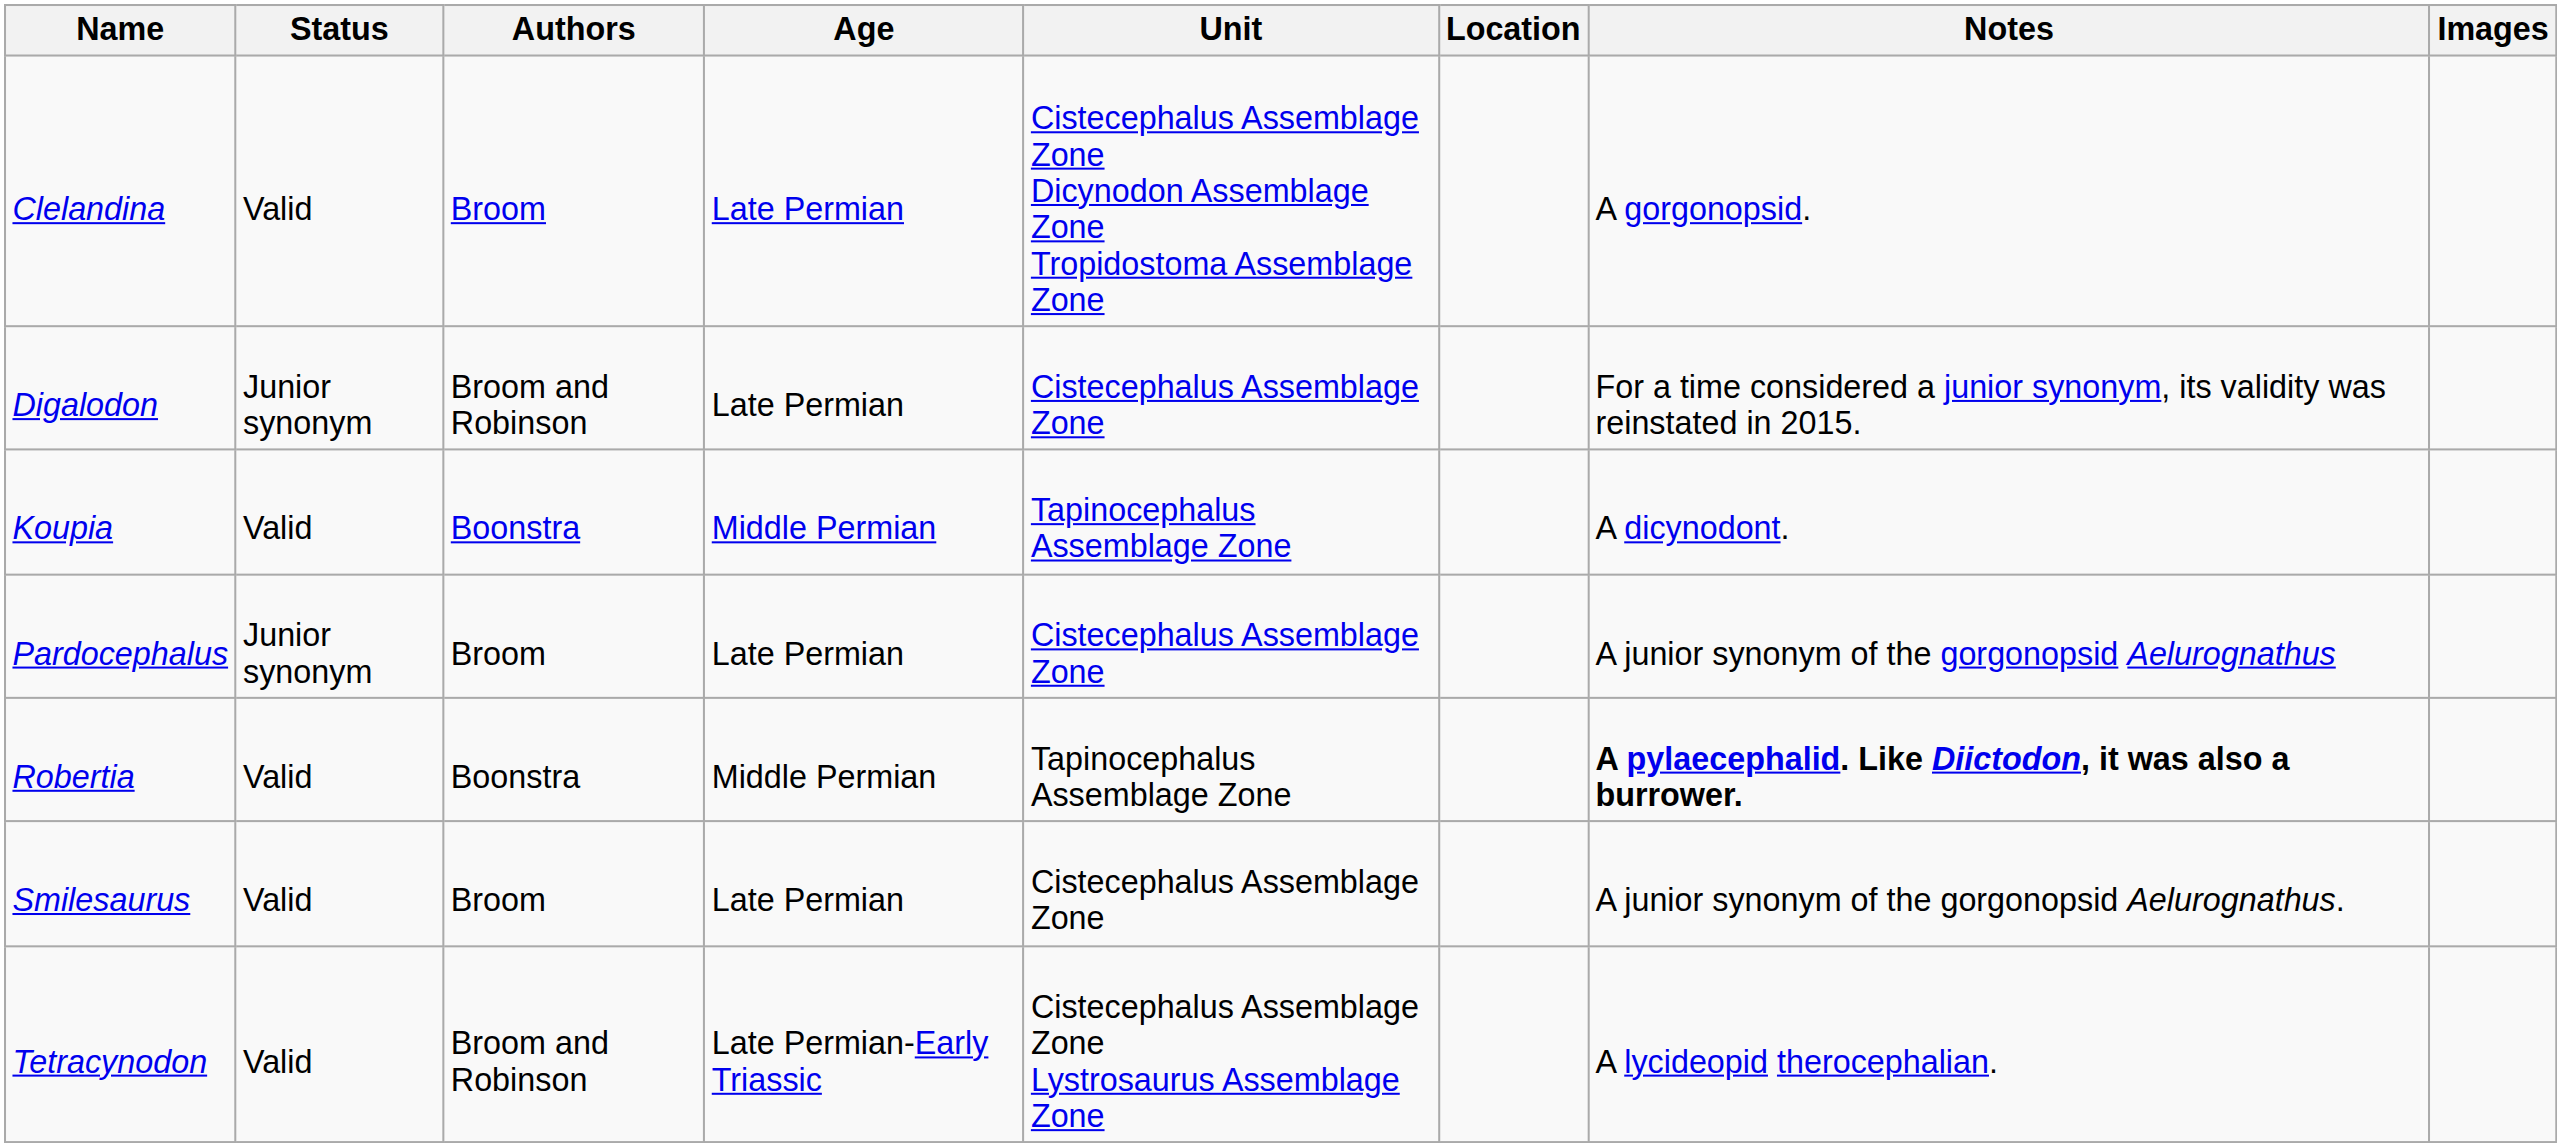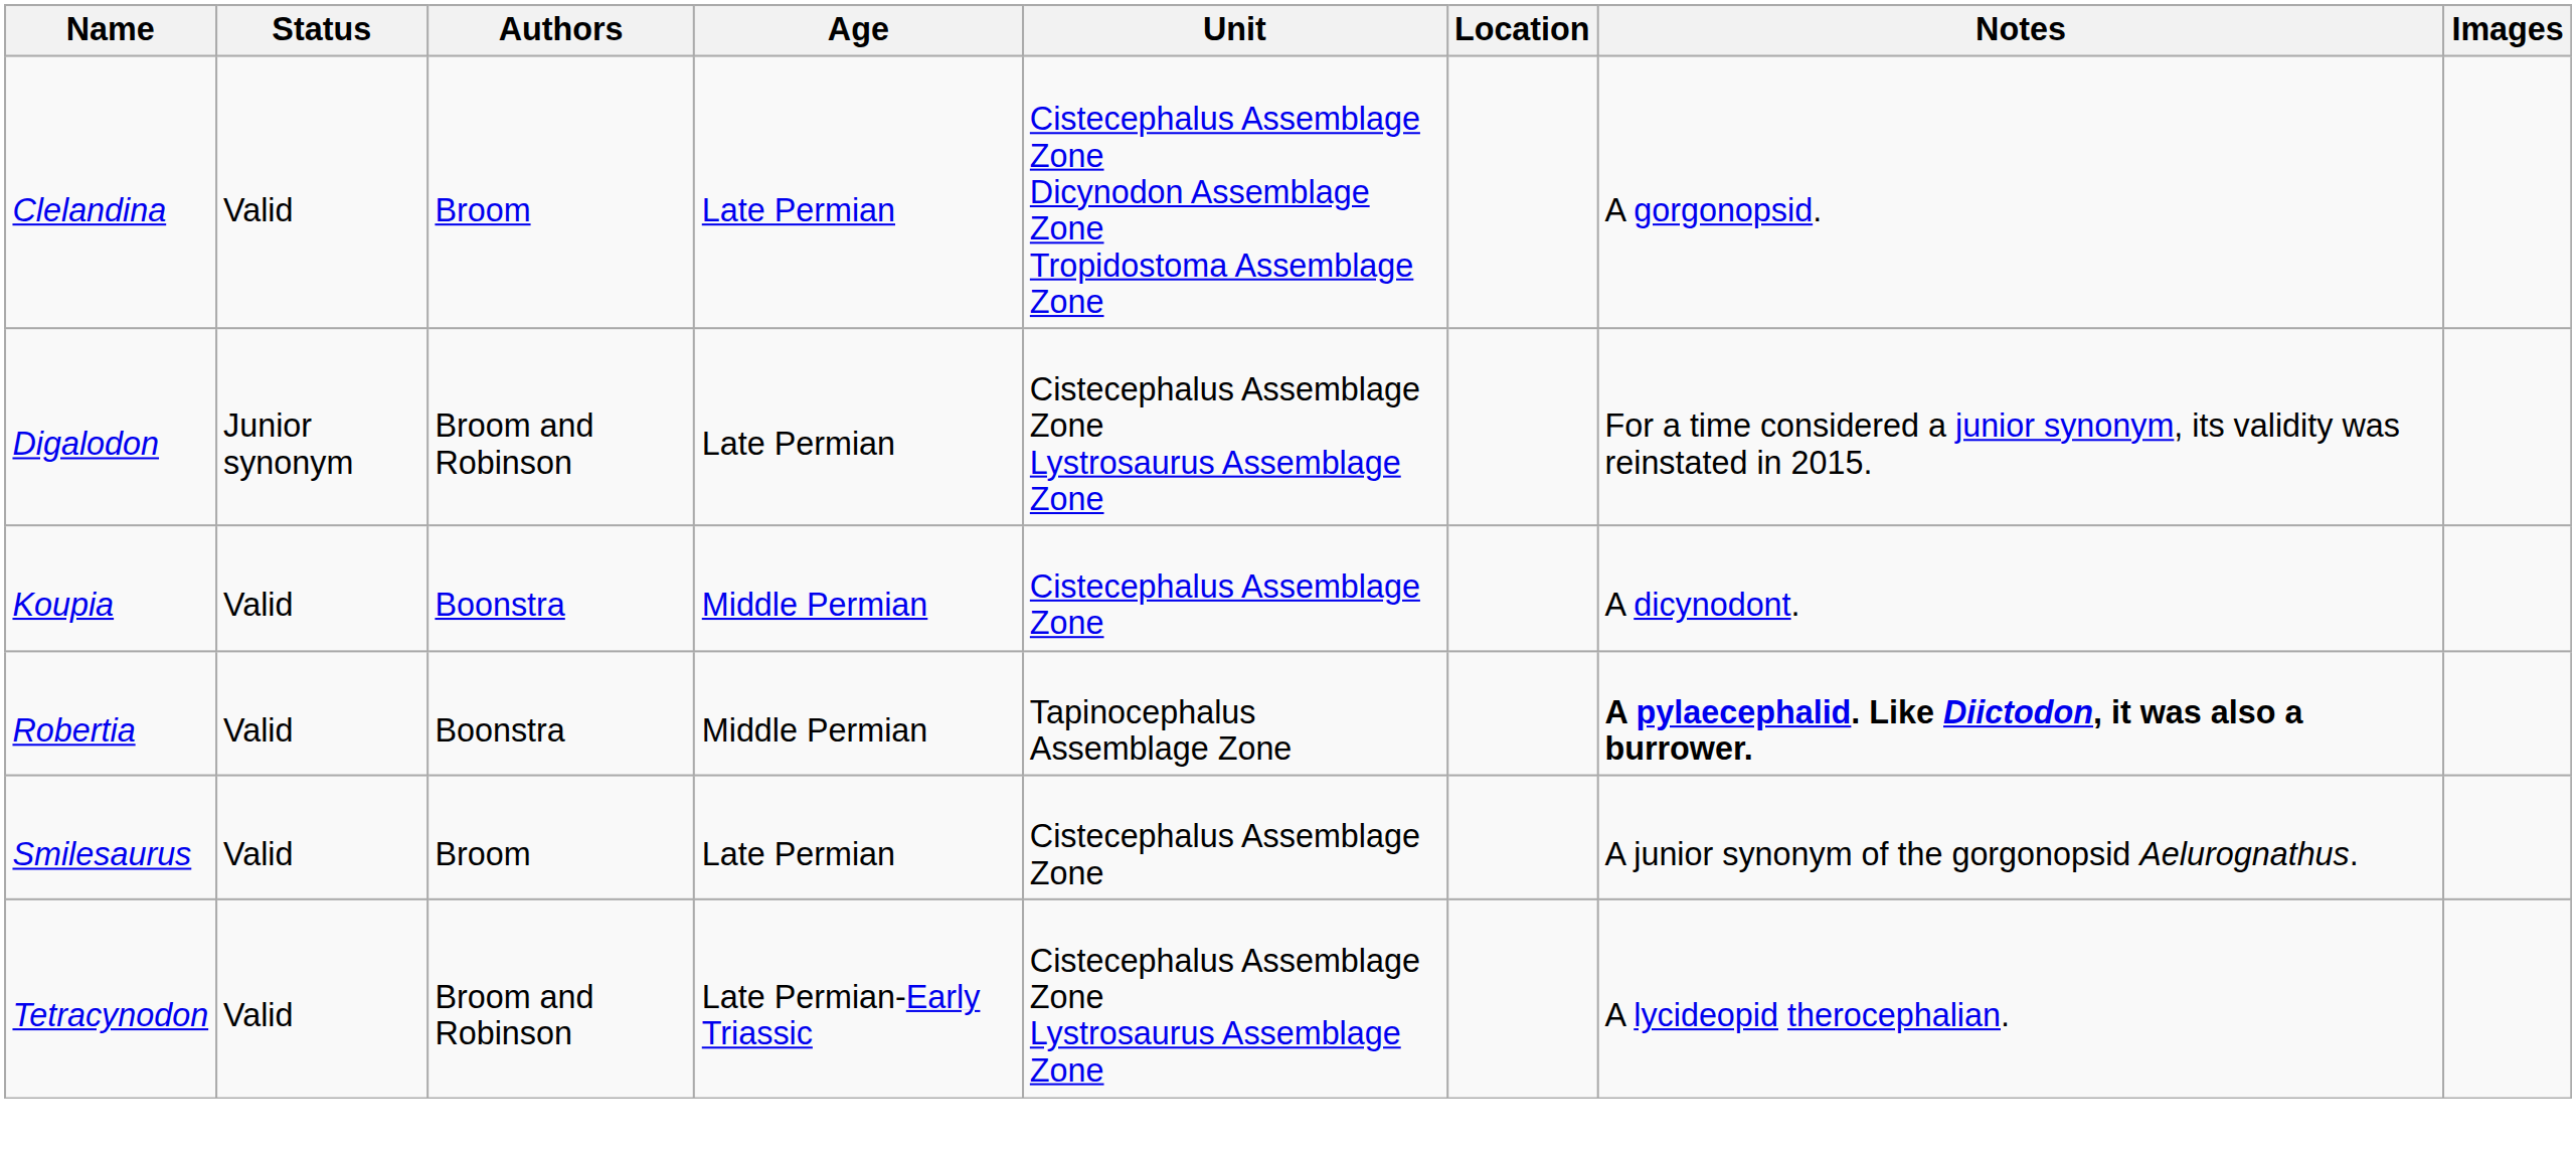Digalodon | Unit: Cistecephalus Assemblage Zone -> Cistecephalus Assemblage Zone Lystrosaurus Assemblage Zone
Koupia | Unit: Tapinocephalus Assemblage Zone -> Cistecephalus Assemblage Zone
- row: Pardocephalus | Junior synonym | Broom | Late Permian | Cistecephalus Assemblage Zone | A junior synonym of the gorgonopsid Aelurognathus
